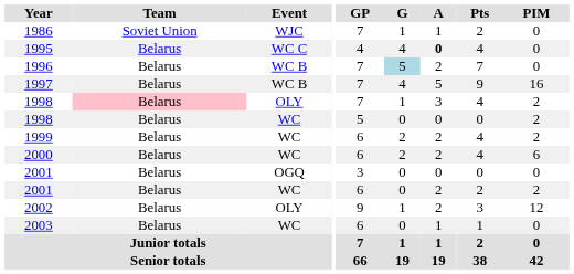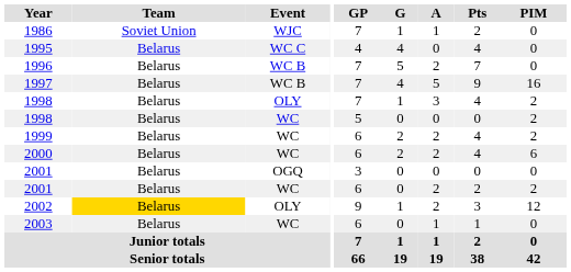1995 | A: bold -> normal
1996 | G: lightblue background -> no background
1998 / OLY | Team: pink background -> no background
2002 | Team: no background -> gold background
